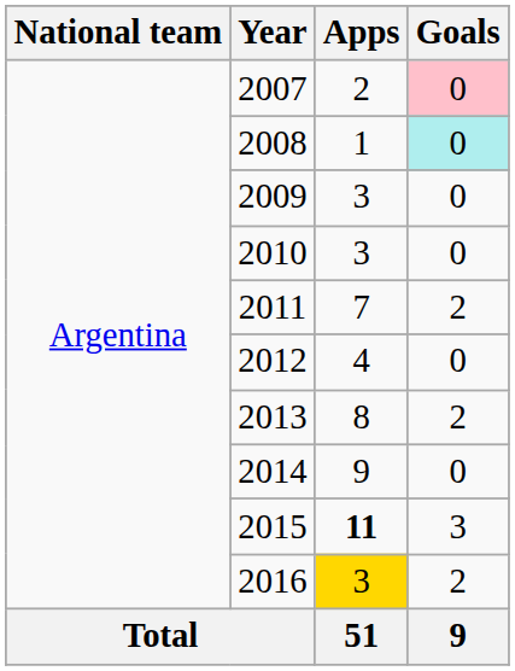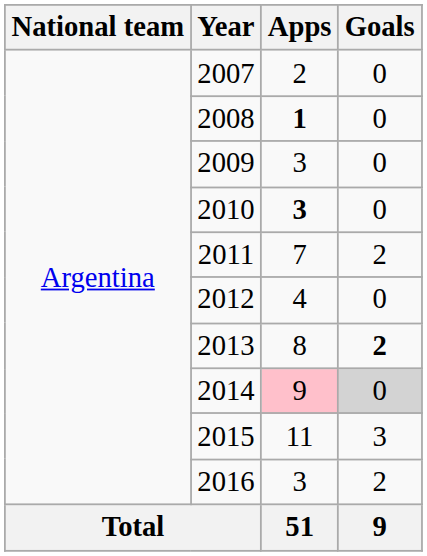2007 | Goals: pink background -> no background
2008 | Apps: normal -> bold
2008 | Goals: paleturquoise background -> no background
2010 | Apps: normal -> bold
2013 | Goals: normal -> bold
2014 | Apps: no background -> pink background
2014 | Goals: no background -> lightgrey background
2015 | Apps: bold -> normal
2016 | Apps: gold background -> no background
